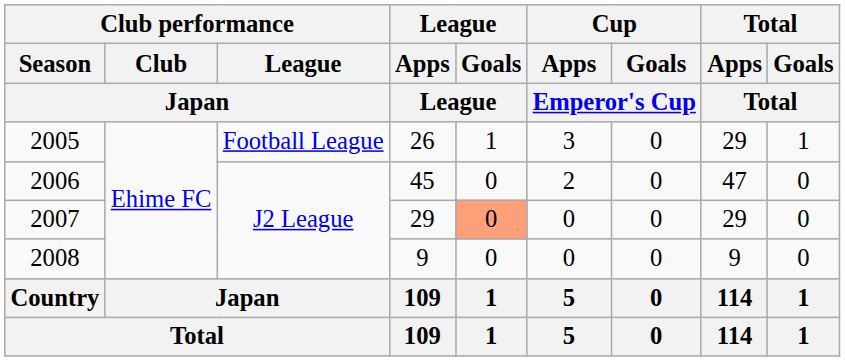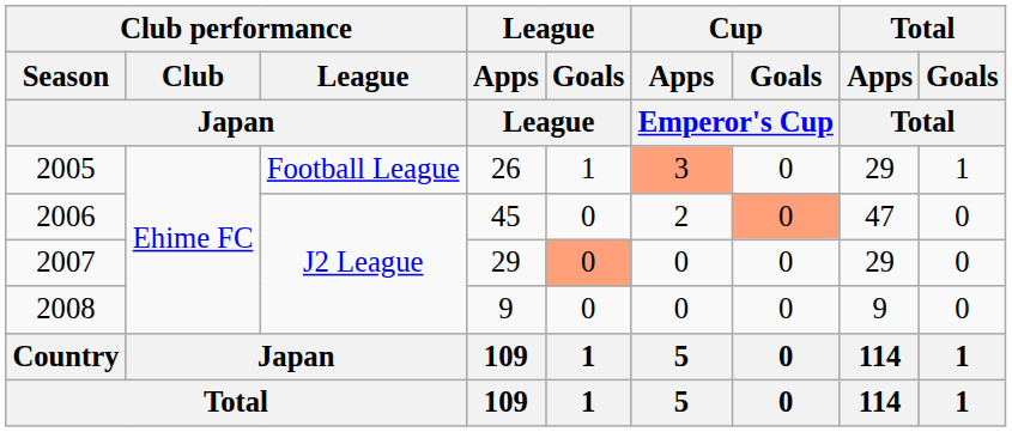2005 | Cup / Apps / Emperor's Cup: no background -> lightsalmon background
2006 | Cup / Goals / Emperor's Cup: no background -> lightsalmon background
